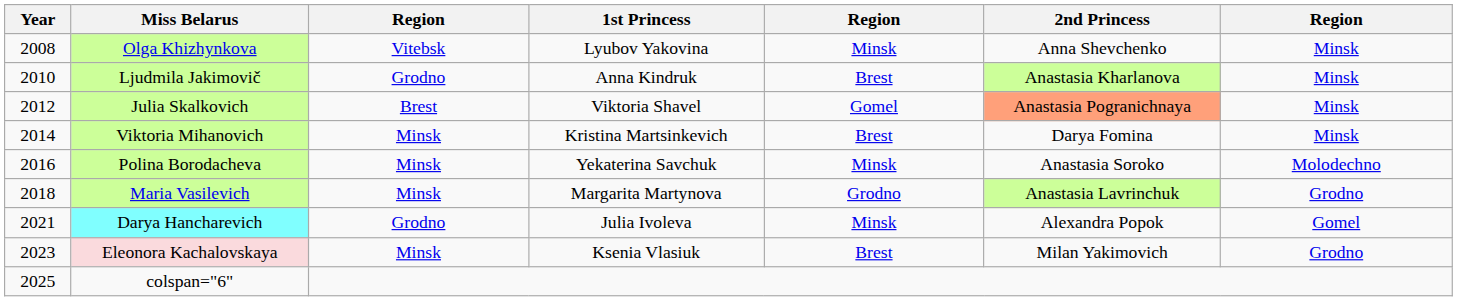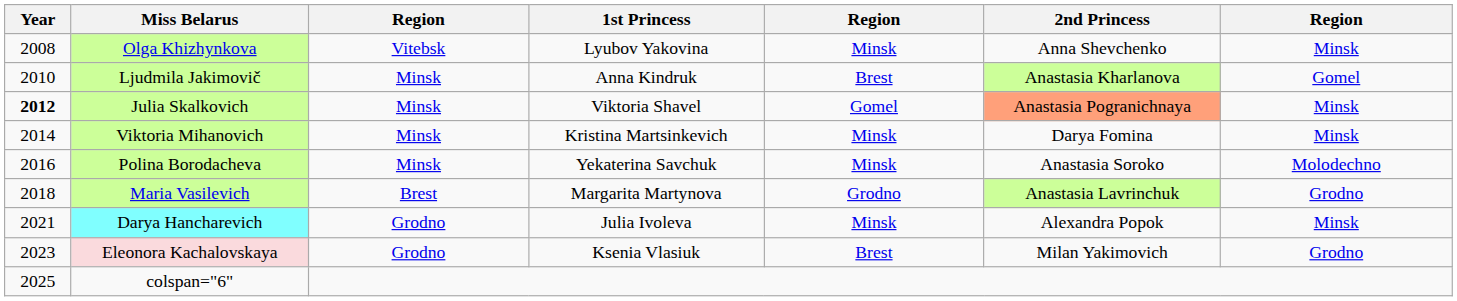Ljudmila Jakimovič | column 3: Grodno -> Minsk
Ljudmila Jakimovič | column 7: Minsk -> Gomel
Julia Skalkovich | Year: normal -> bold
Julia Skalkovich | column 3: Brest -> Minsk
Viktoria Mihanovich | column 5: Brest -> Minsk
Maria Vasilevich | column 3: Minsk -> Brest
Darya Hancharevich | column 7: Gomel -> Minsk
Eleonora Kachalovskaya | column 3: Minsk -> Grodno
